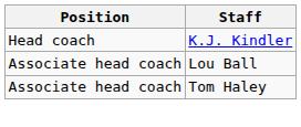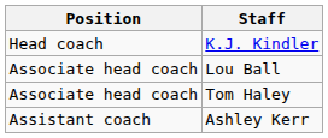+ row: Assistant coach | Ashley Kerr
